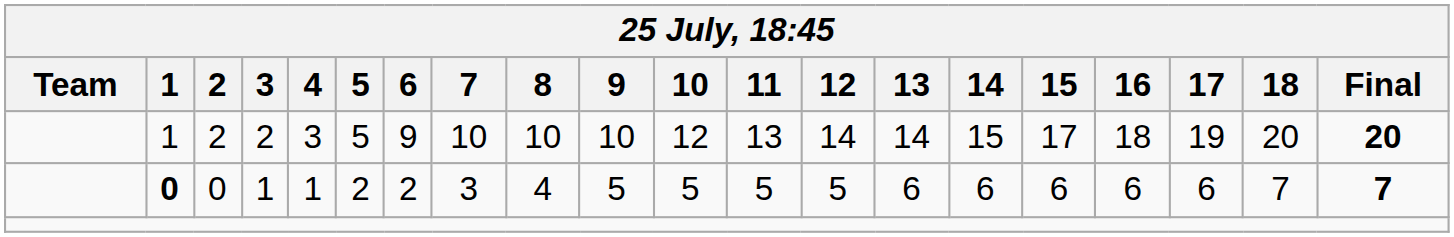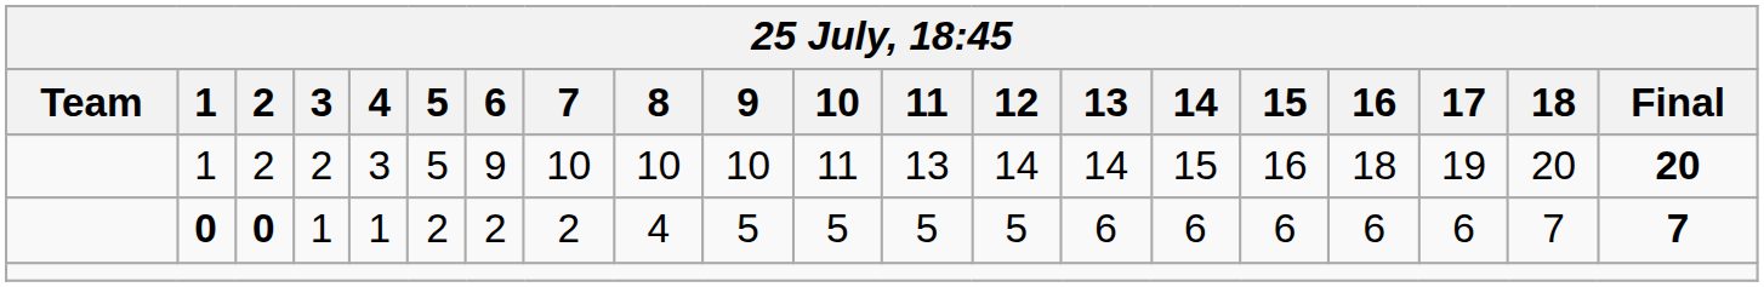row 3 | 10: 12 -> 11
row 3 | 15: 17 -> 16
row 4 | 2: normal -> bold
row 4 | 7: 3 -> 2
